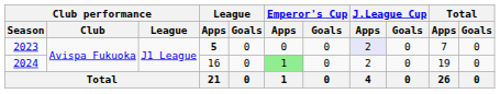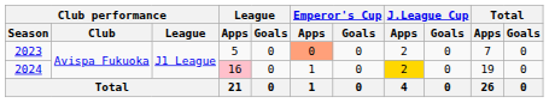2023 | League / Apps: bold -> normal
2023 | Emperor's Cup / Apps: no background -> lightsalmon background
2023 | J.League Cup / Apps: lavender background -> no background
2024 | League / Apps: no background -> pink background
2024 | Emperor's Cup / Apps: lightgreen background -> no background
2024 | J.League Cup / Apps: no background -> gold background
